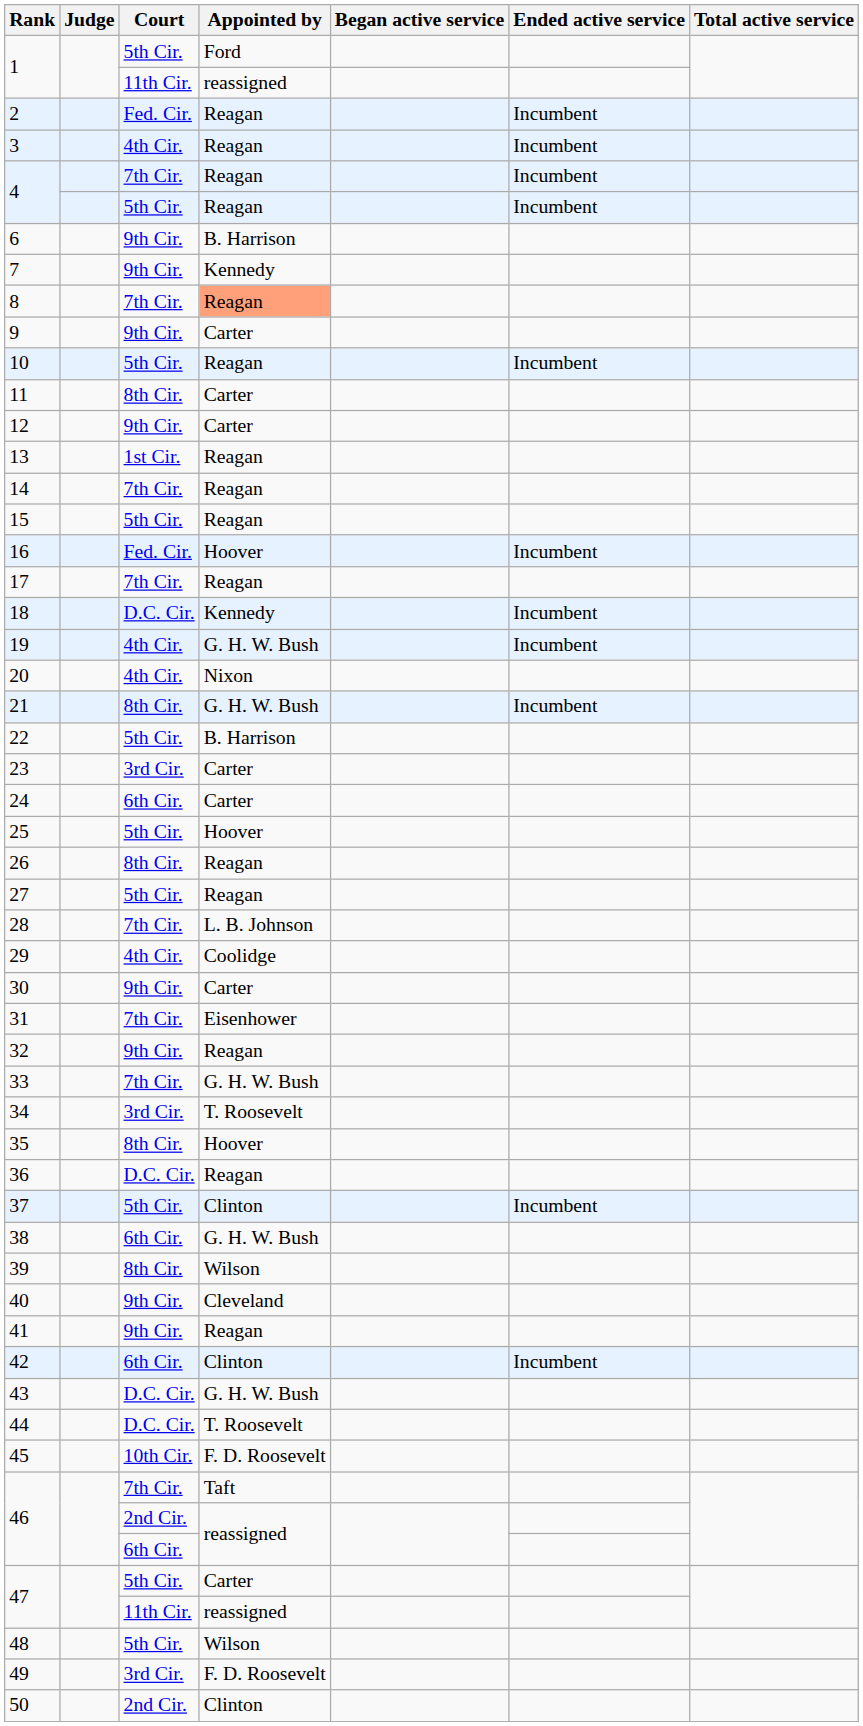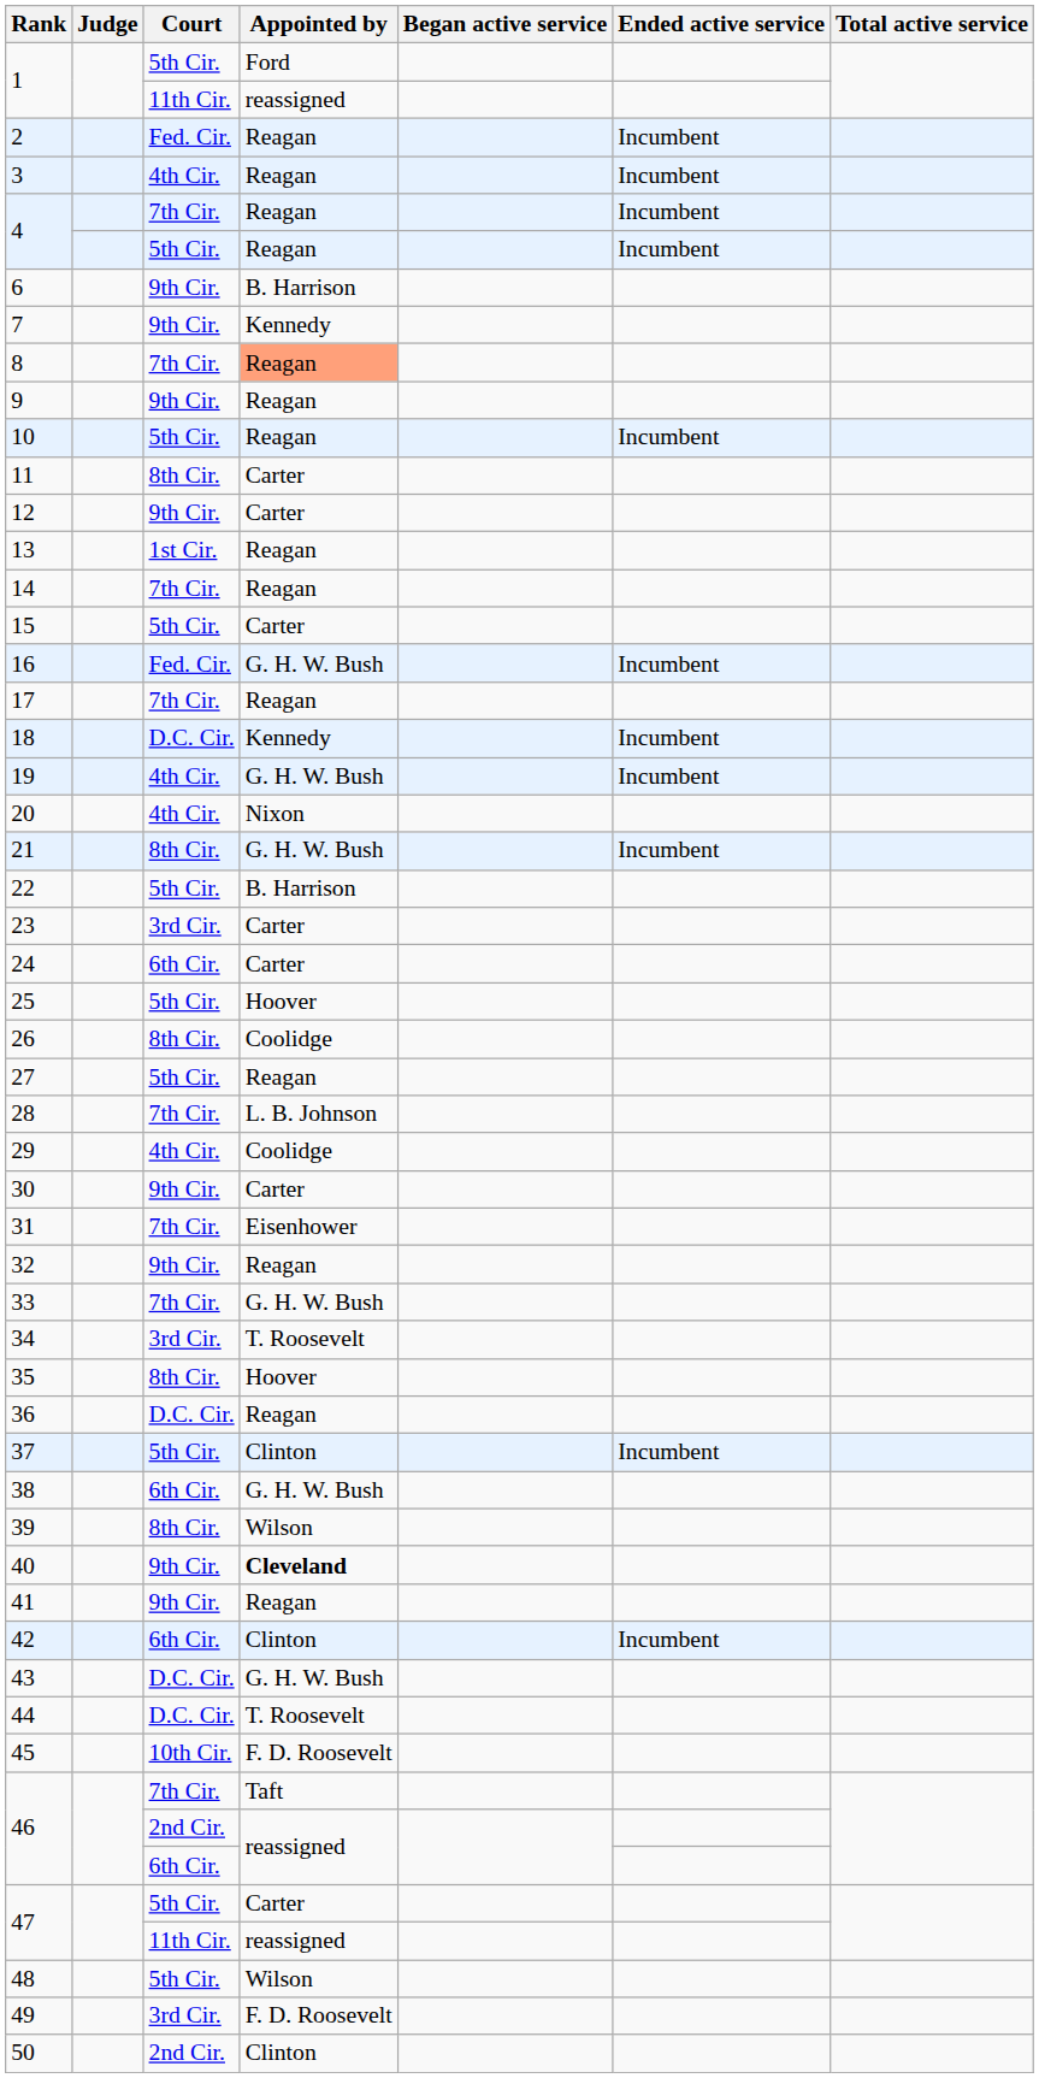9 | Appointed by: Carter -> Reagan
15 | Appointed by: Reagan -> Carter
16 | Appointed by: Hoover -> G. H. W. Bush
26 | Appointed by: Reagan -> Coolidge
40 | Appointed by: normal -> bold
